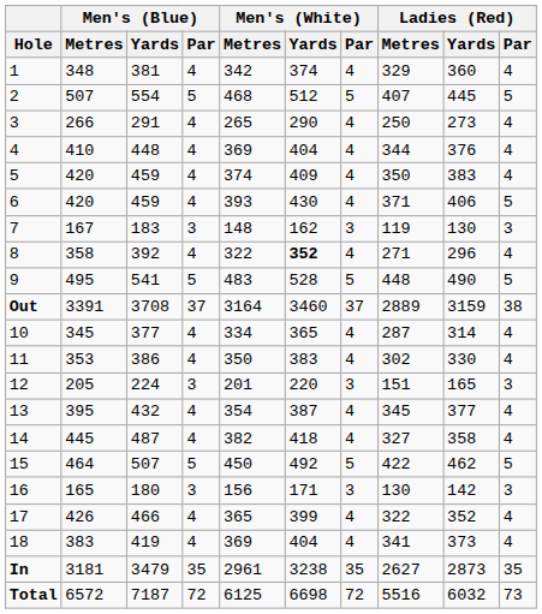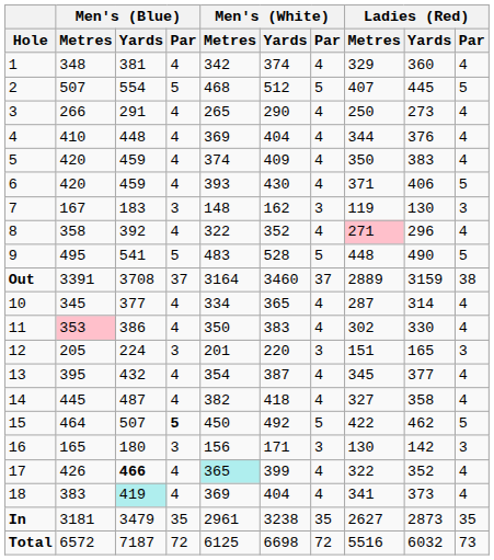8 | Men's (White) / Yards: bold -> normal
8 | Ladies (Red) / Metres: no background -> pink background
11 | Men's (Blue) / Metres: no background -> pink background
15 | Men's (Blue) / Par: normal -> bold
17 | Men's (Blue) / Yards: normal -> bold
17 | Men's (White) / Metres: no background -> paleturquoise background
18 | Men's (Blue) / Yards: no background -> paleturquoise background
